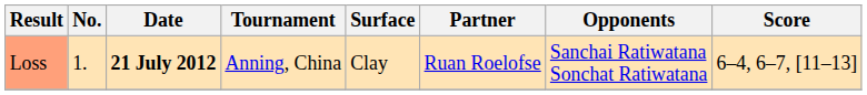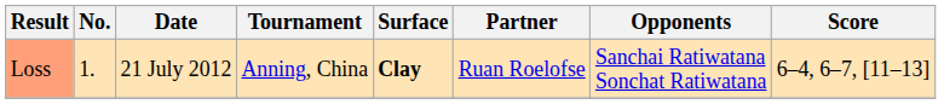Loss | Date: bold -> normal
Loss | Surface: normal -> bold
